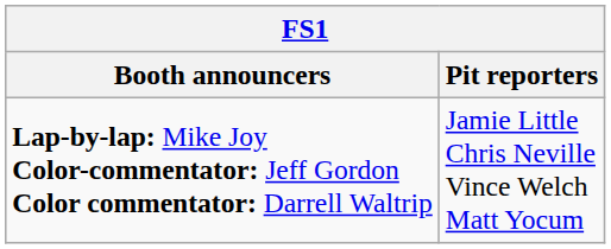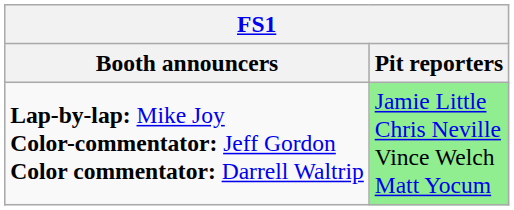row 3 | Pit reporters: no background -> lightgreen background
